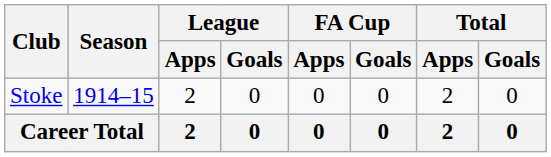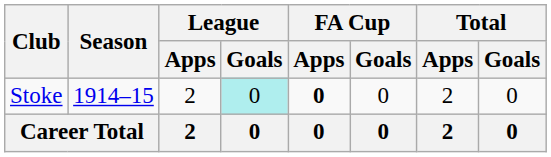Stoke | League / Goals: no background -> paleturquoise background
Stoke | FA Cup / Apps: normal -> bold
